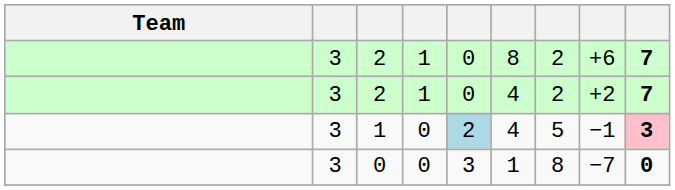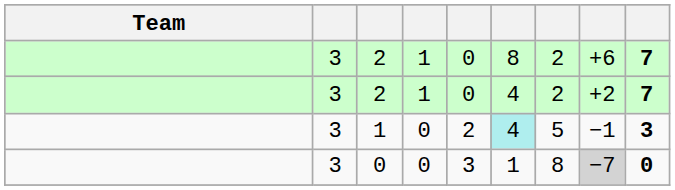row 4 | column 5: lightblue background -> no background
row 4 | column 6: no background -> paleturquoise background
row 4 | column 9: pink background -> no background
row 5 | column 8: no background -> lightgrey background
